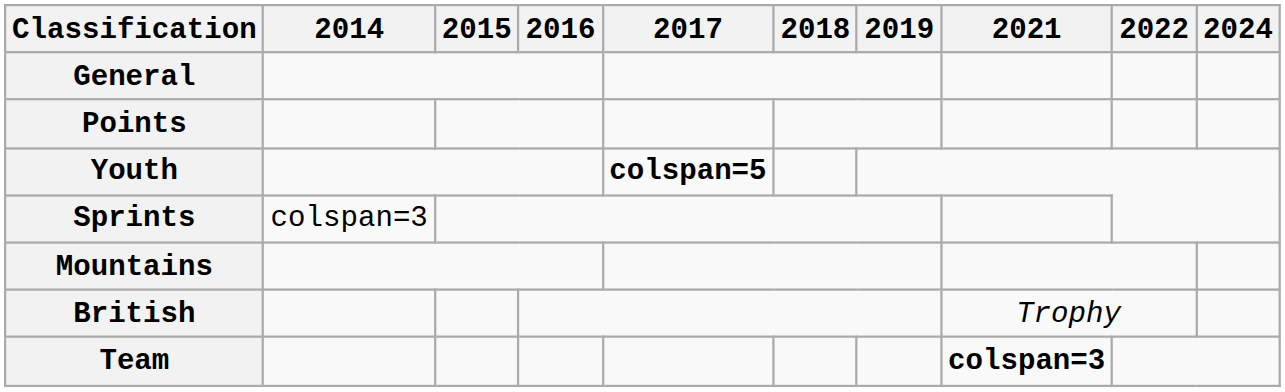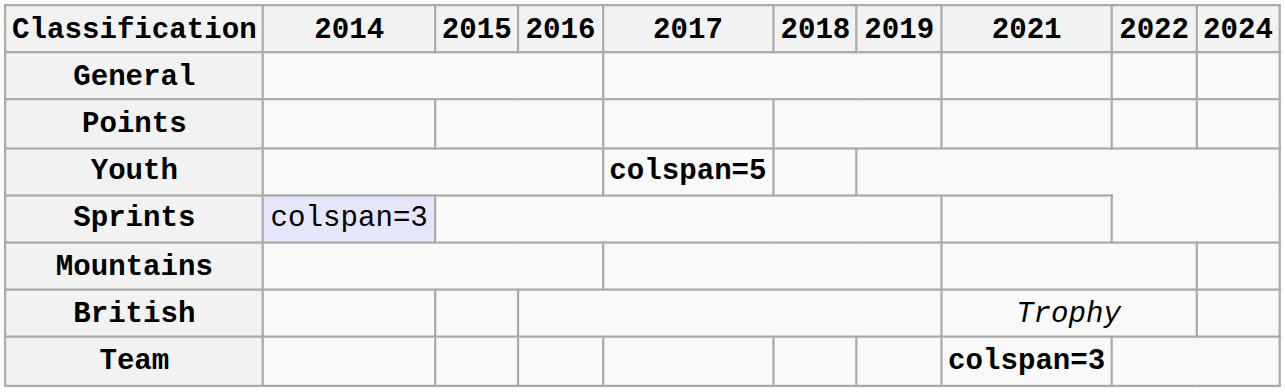Sprints | 2014: no background -> lavender background
